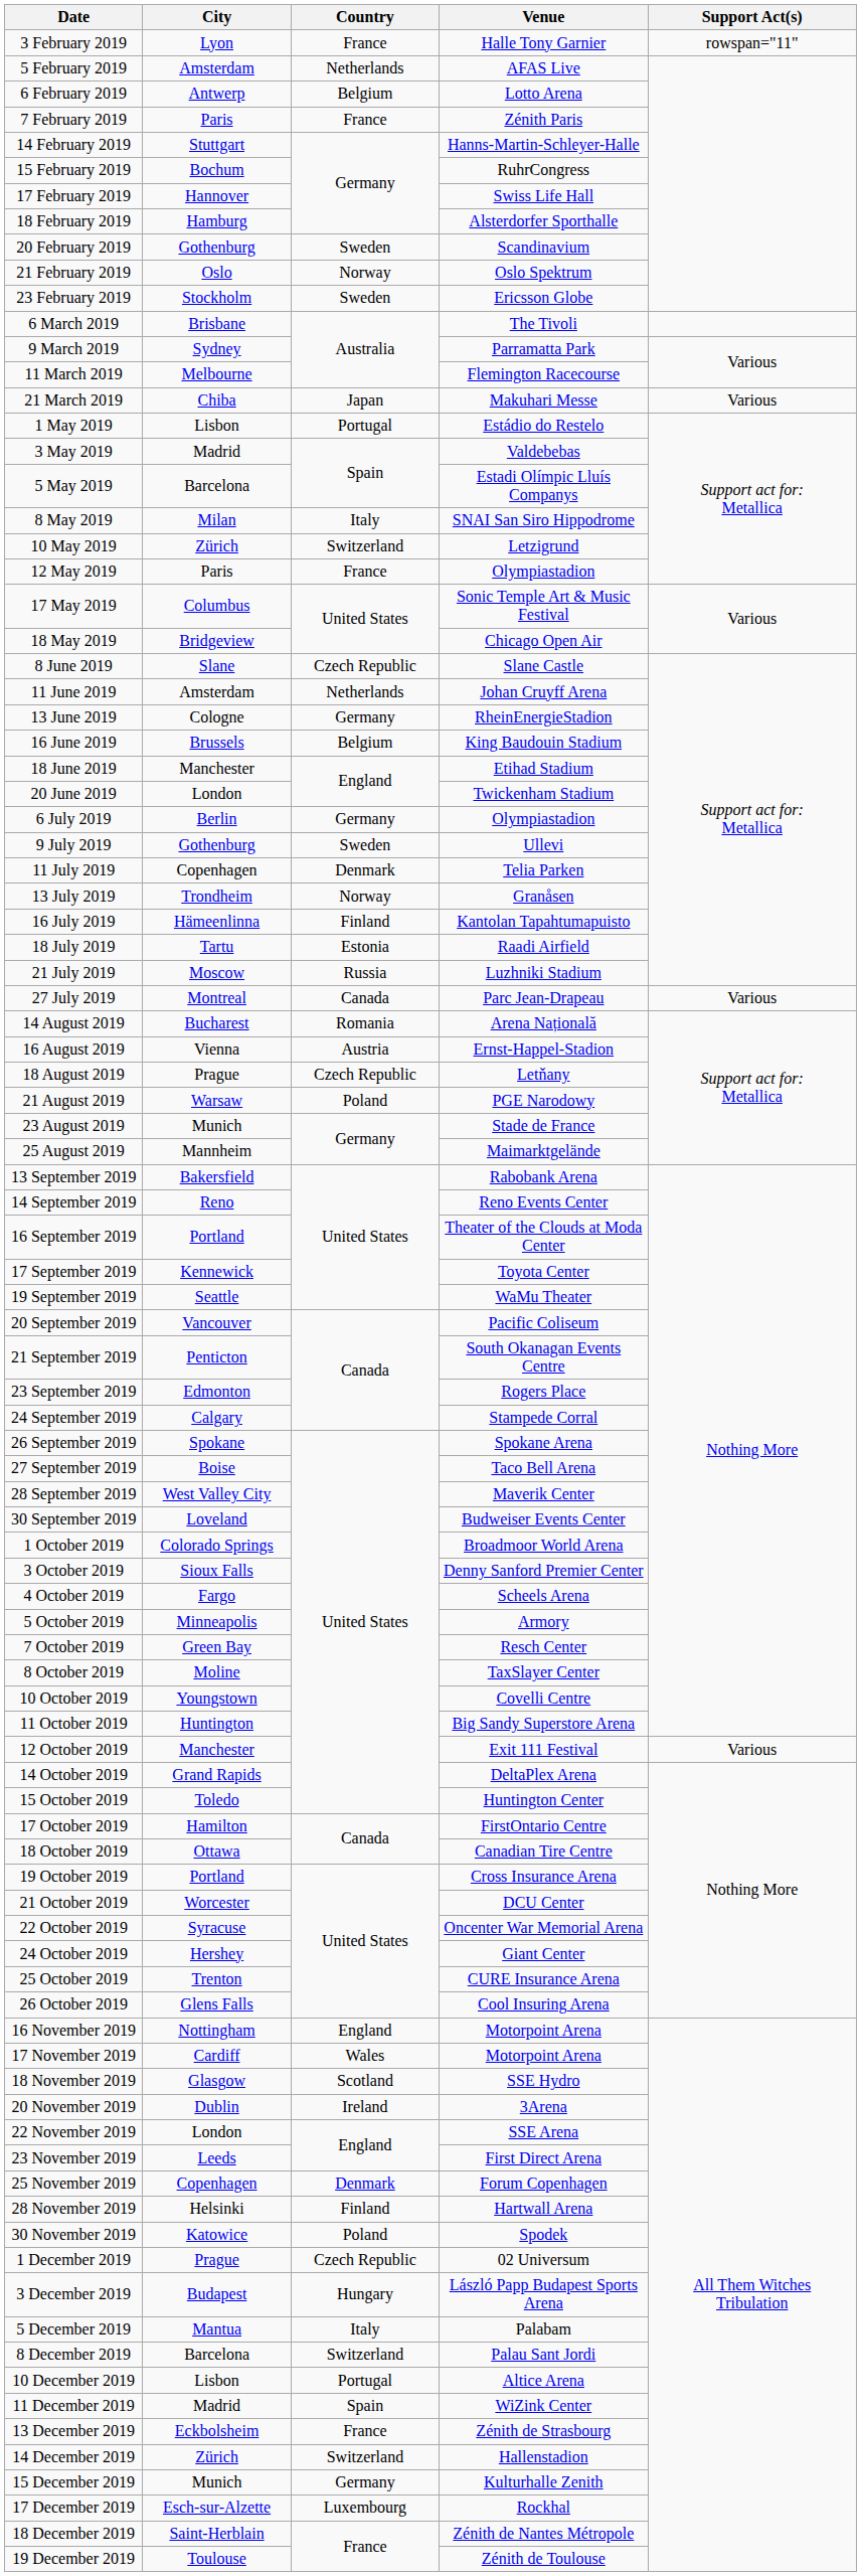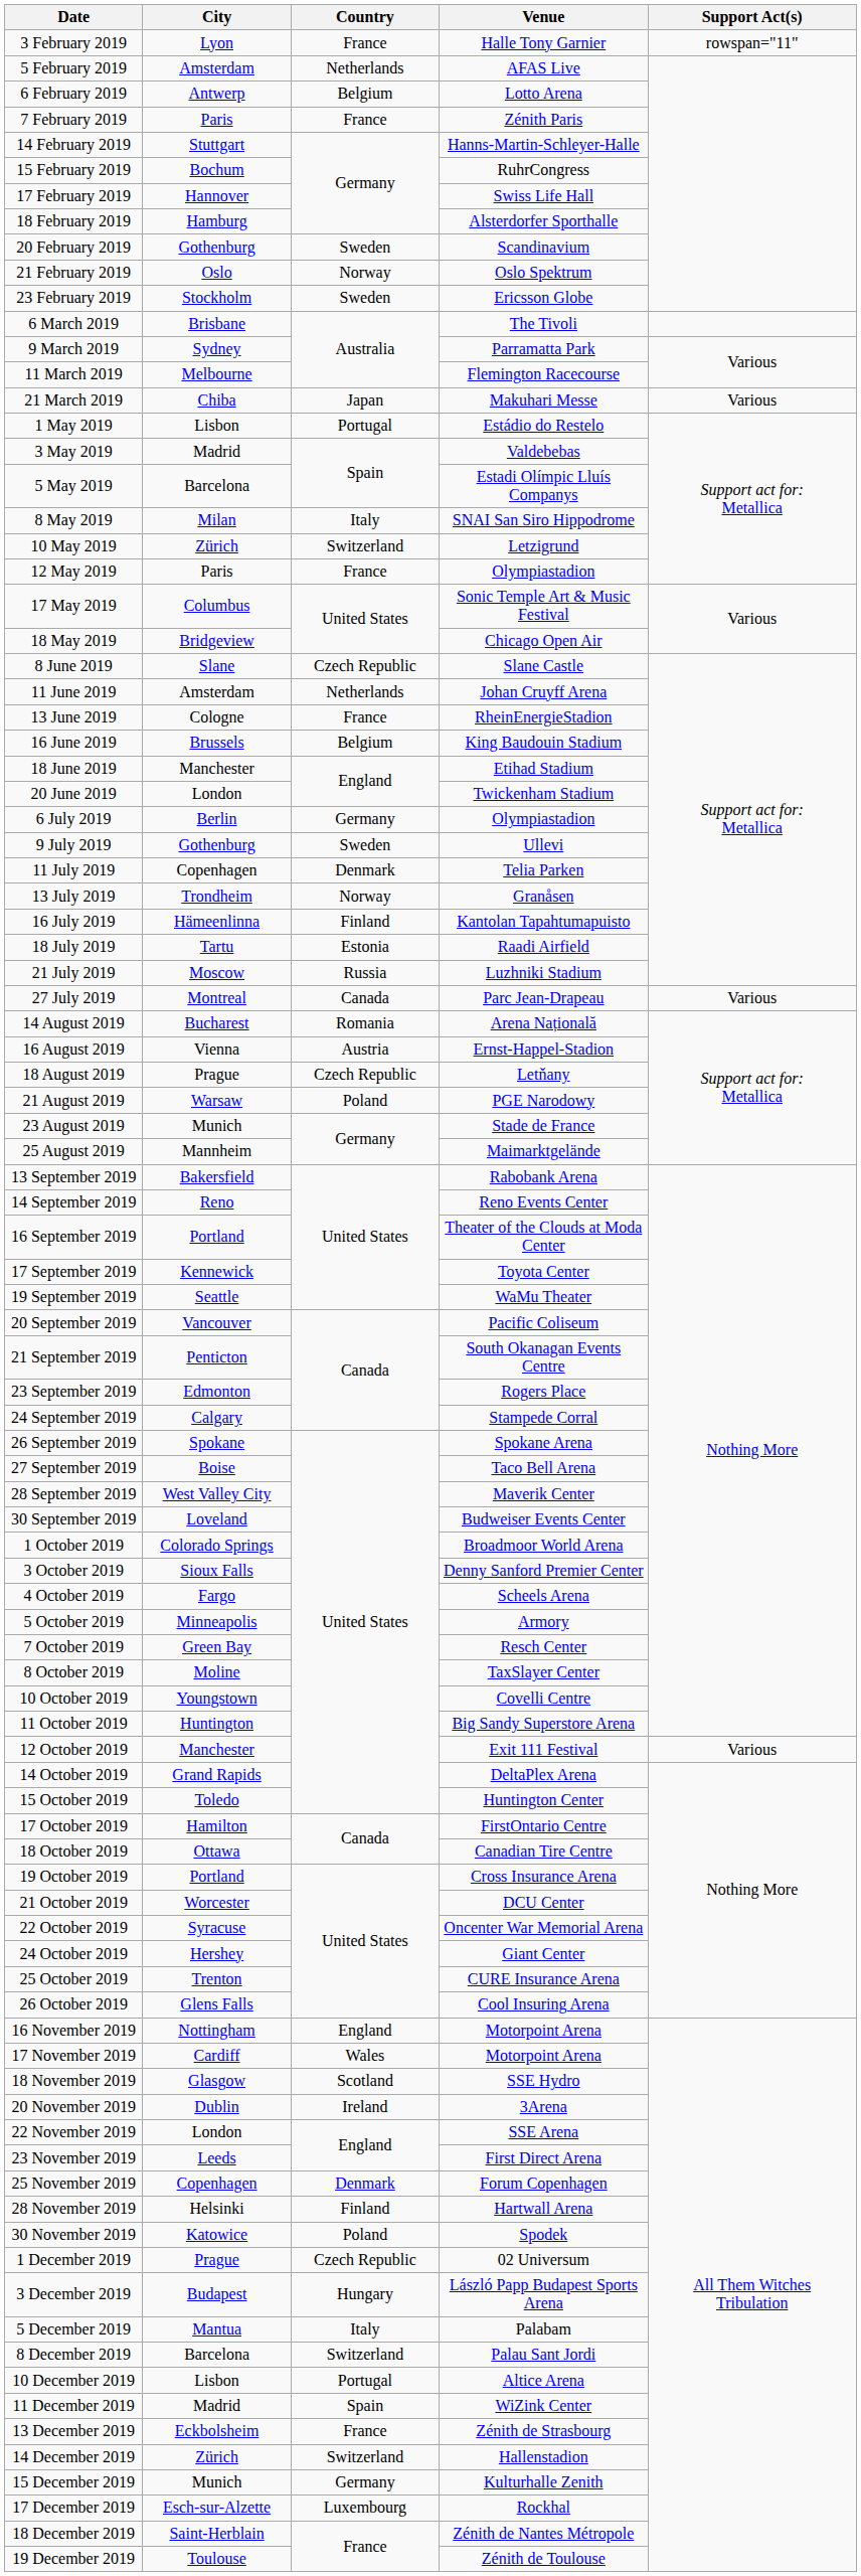13 June 2019 | Country: Germany -> France
